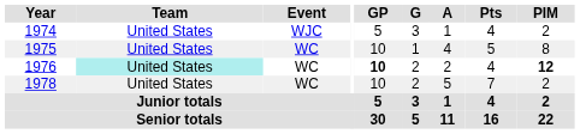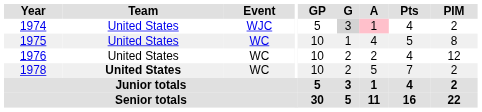1974 | G: no background -> lightgrey background
1974 | A: no background -> pink background
1976 | Team: paleturquoise background -> no background
1976 | GP: bold -> normal
1976 | PIM: bold -> normal
1978 | Team: normal -> bold
